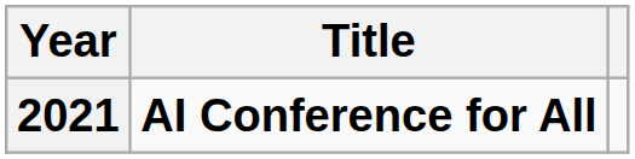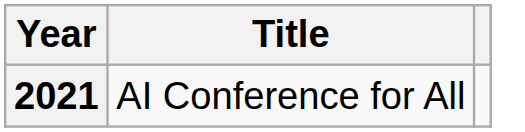row 2 | Title: bold -> normal
